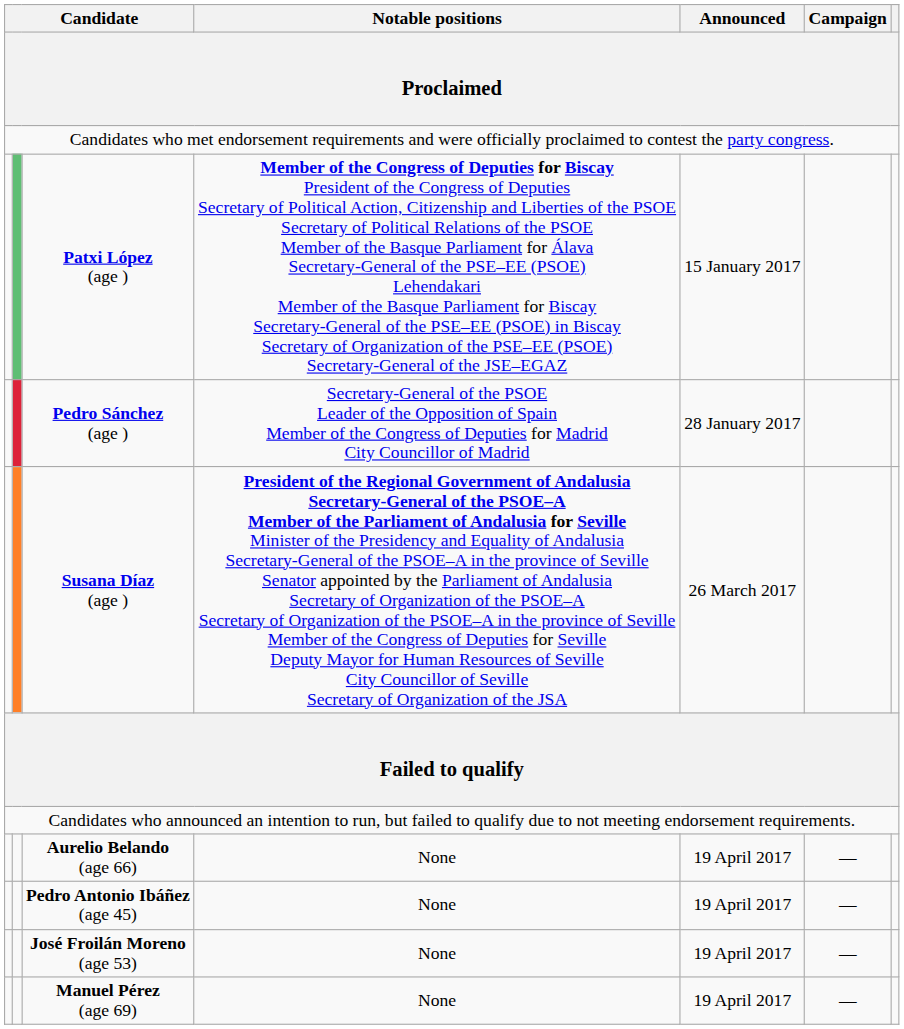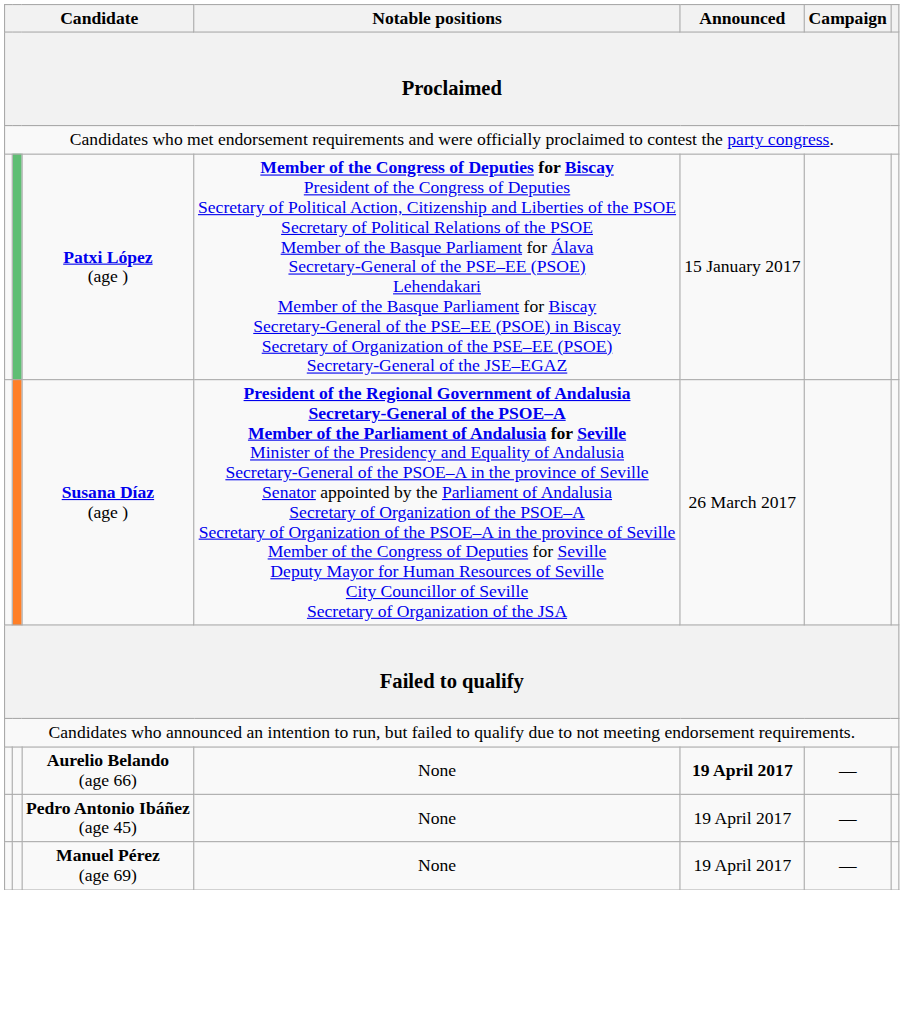- row: Pedro Sánchez (age ) | Secretary-General of the PSOE Leader of the Opposition of Spain Member of the Congress of Deputies for Madrid City Councillor of Madrid | 28 January 2017
Aurelio Belando (age 66) | Announced: normal -> bold
- row: José Froilán Moreno (age 53) | None | 19 April 2017 | —
